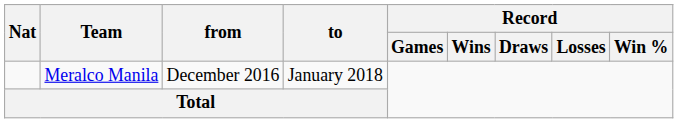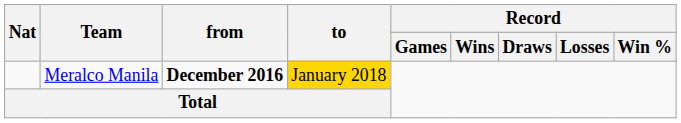Meralco Manila | from: normal -> bold
Meralco Manila | to: no background -> gold background
